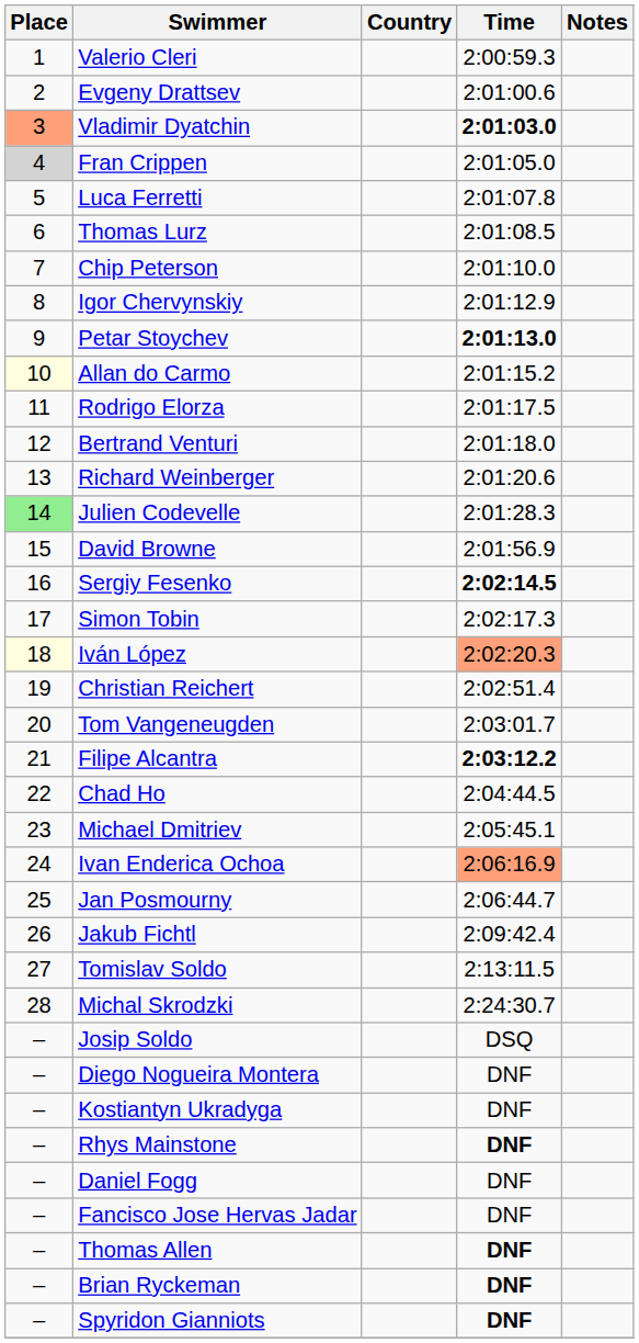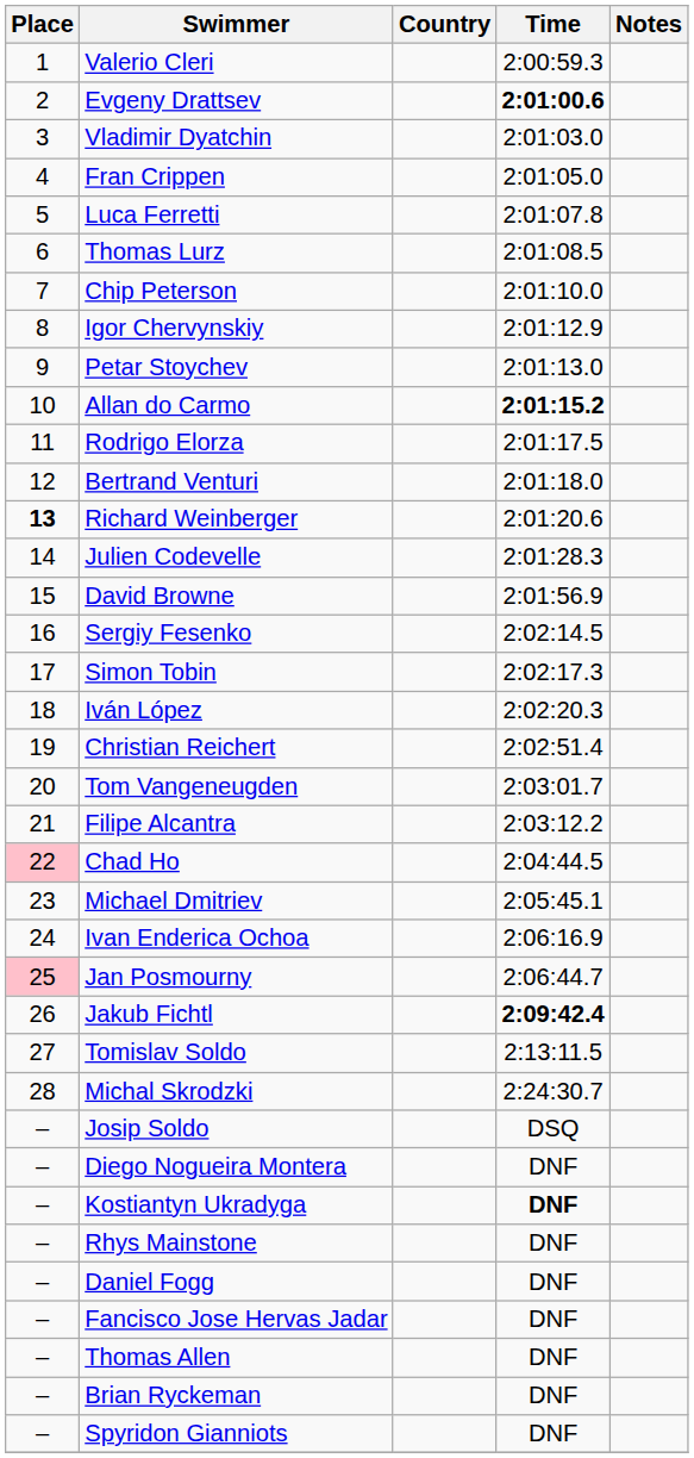Evgeny Drattsev | Time: normal -> bold
Vladimir Dyatchin | Place: lightsalmon background -> no background
Vladimir Dyatchin | Time: bold -> normal
Fran Crippen | Place: lightgrey background -> no background
Petar Stoychev | Time: bold -> normal
Allan do Carmo | Place: lightyellow background -> no background
Allan do Carmo | Time: normal -> bold
Richard Weinberger | Place: normal -> bold
Julien Codevelle | Place: lightgreen background -> no background
Sergiy Fesenko | Time: bold -> normal
Iván López | Place: lightyellow background -> no background
Iván López | Time: lightsalmon background -> no background
Filipe Alcantra | Time: bold -> normal
Chad Ho | Place: no background -> pink background
Ivan Enderica Ochoa | Time: lightsalmon background -> no background
Jan Posmourny | Place: no background -> pink background
Jakub Fichtl | Time: normal -> bold
Kostiantyn Ukradyga | Time: normal -> bold
Rhys Mainstone | Time: bold -> normal
Thomas Allen | Time: bold -> normal
Brian Ryckeman | Time: bold -> normal
Spyridon Gianniots | Time: bold -> normal
